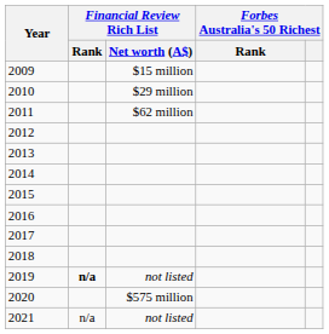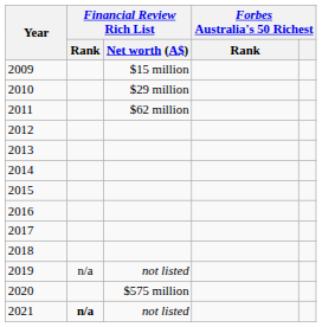2019 | Financial Review Rich List / Rank: bold -> normal
2021 | Financial Review Rich List / Rank: normal -> bold
